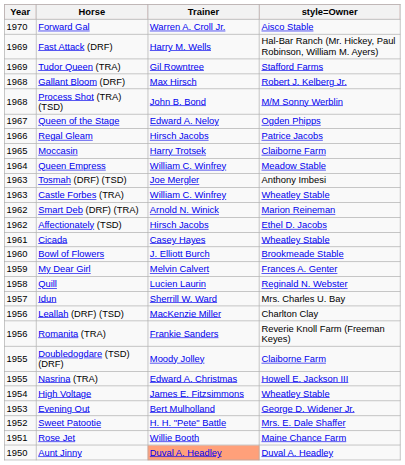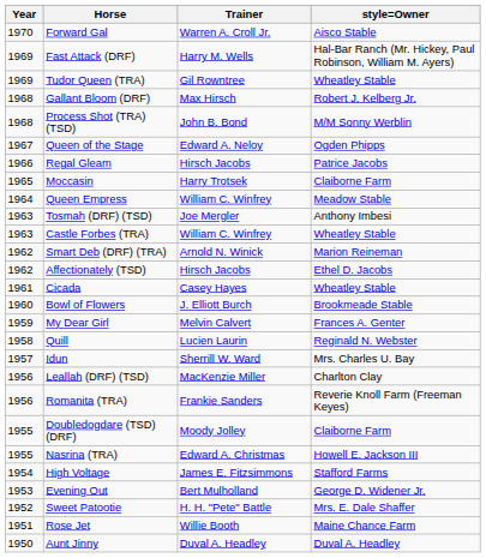Tudor Queen (TRA) | style=Owner: Stafford Farms -> Wheatley Stable
High Voltage | style=Owner: Wheatley Stable -> Stafford Farms
Aunt Jinny | Trainer: lightsalmon background -> no background
